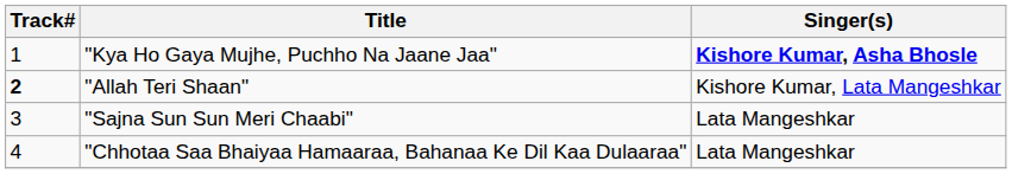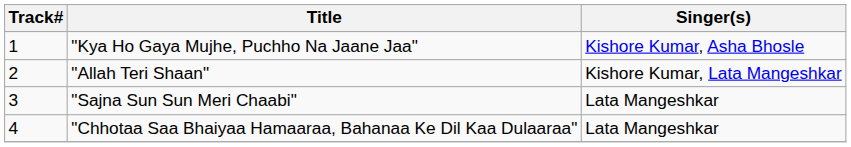"Kya Ho Gaya Mujhe, Puchho Na Jaane Jaa" | Singer(s): bold -> normal
"Allah Teri Shaan" | Track#: bold -> normal
